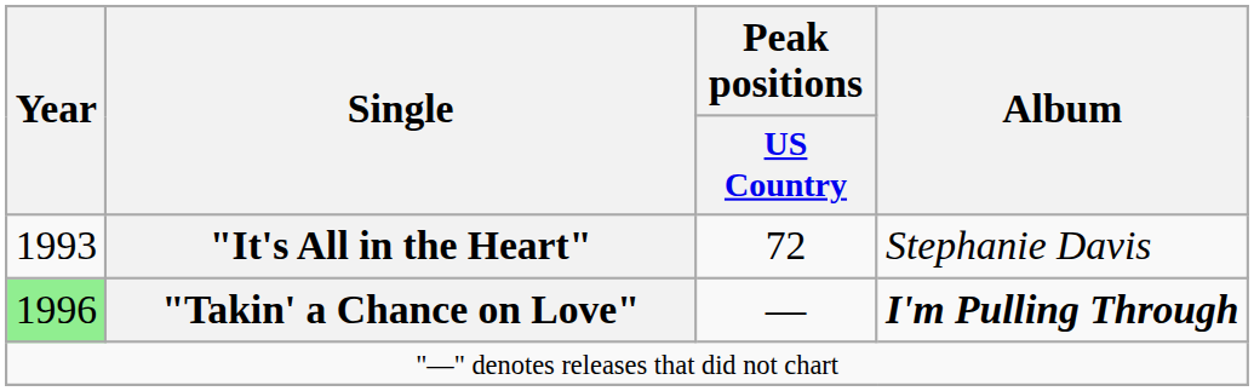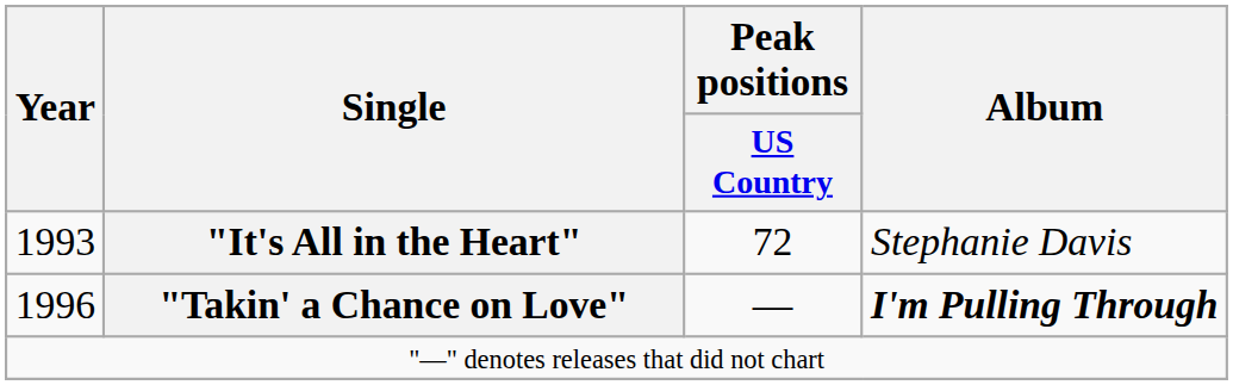"Takin' a Chance on Love" | Year: lightgreen background -> no background
